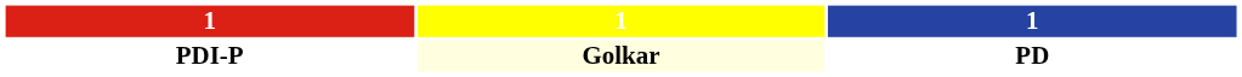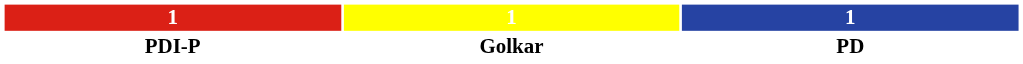PDI-P | column 2: lightyellow background -> no background
